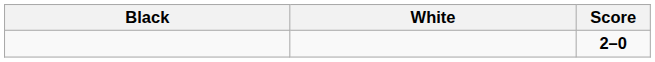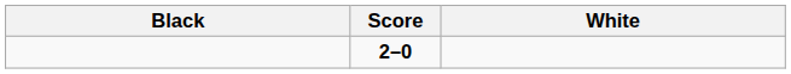columns swapped: Score <-> White
